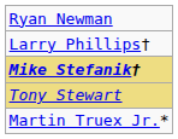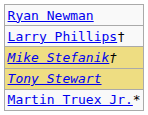row 3 | column 1: bold -> normal
